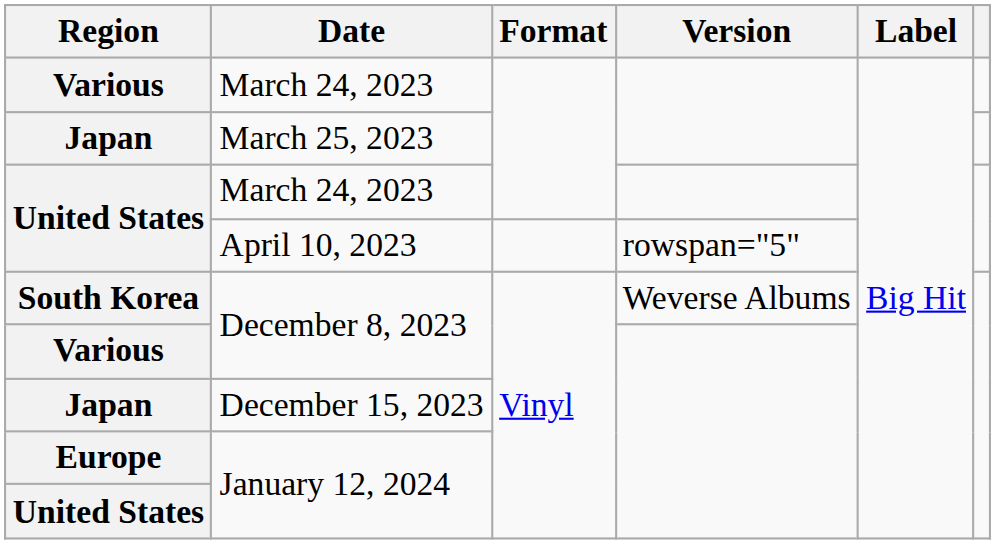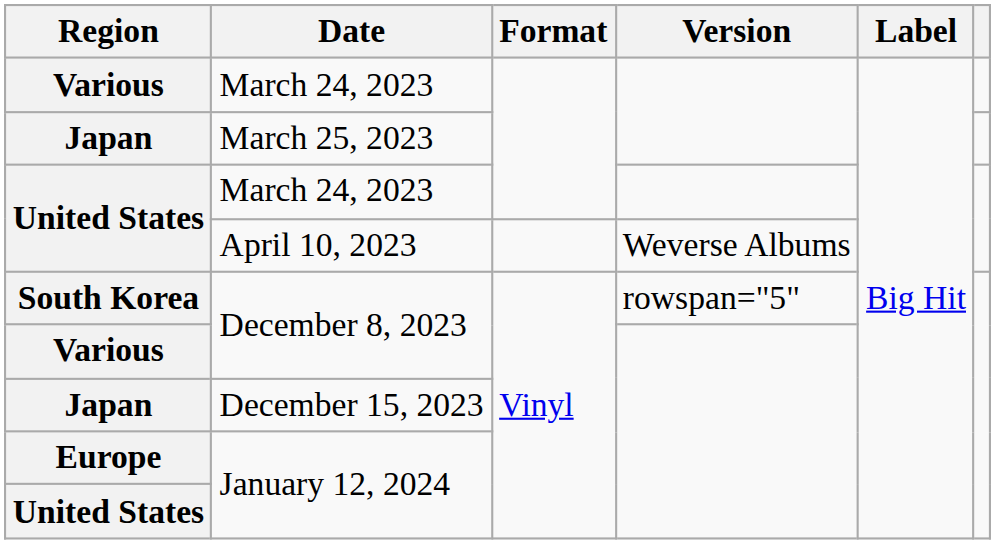April 10, 2023 | Version: rowspan="5" -> Weverse Albums
South Korea / December 8, 2023 | Version: Weverse Albums -> rowspan="5"
